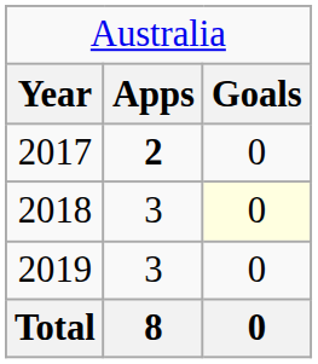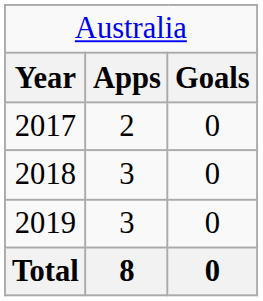2017 | column 2: bold -> normal
2018 | column 3: lightyellow background -> no background
